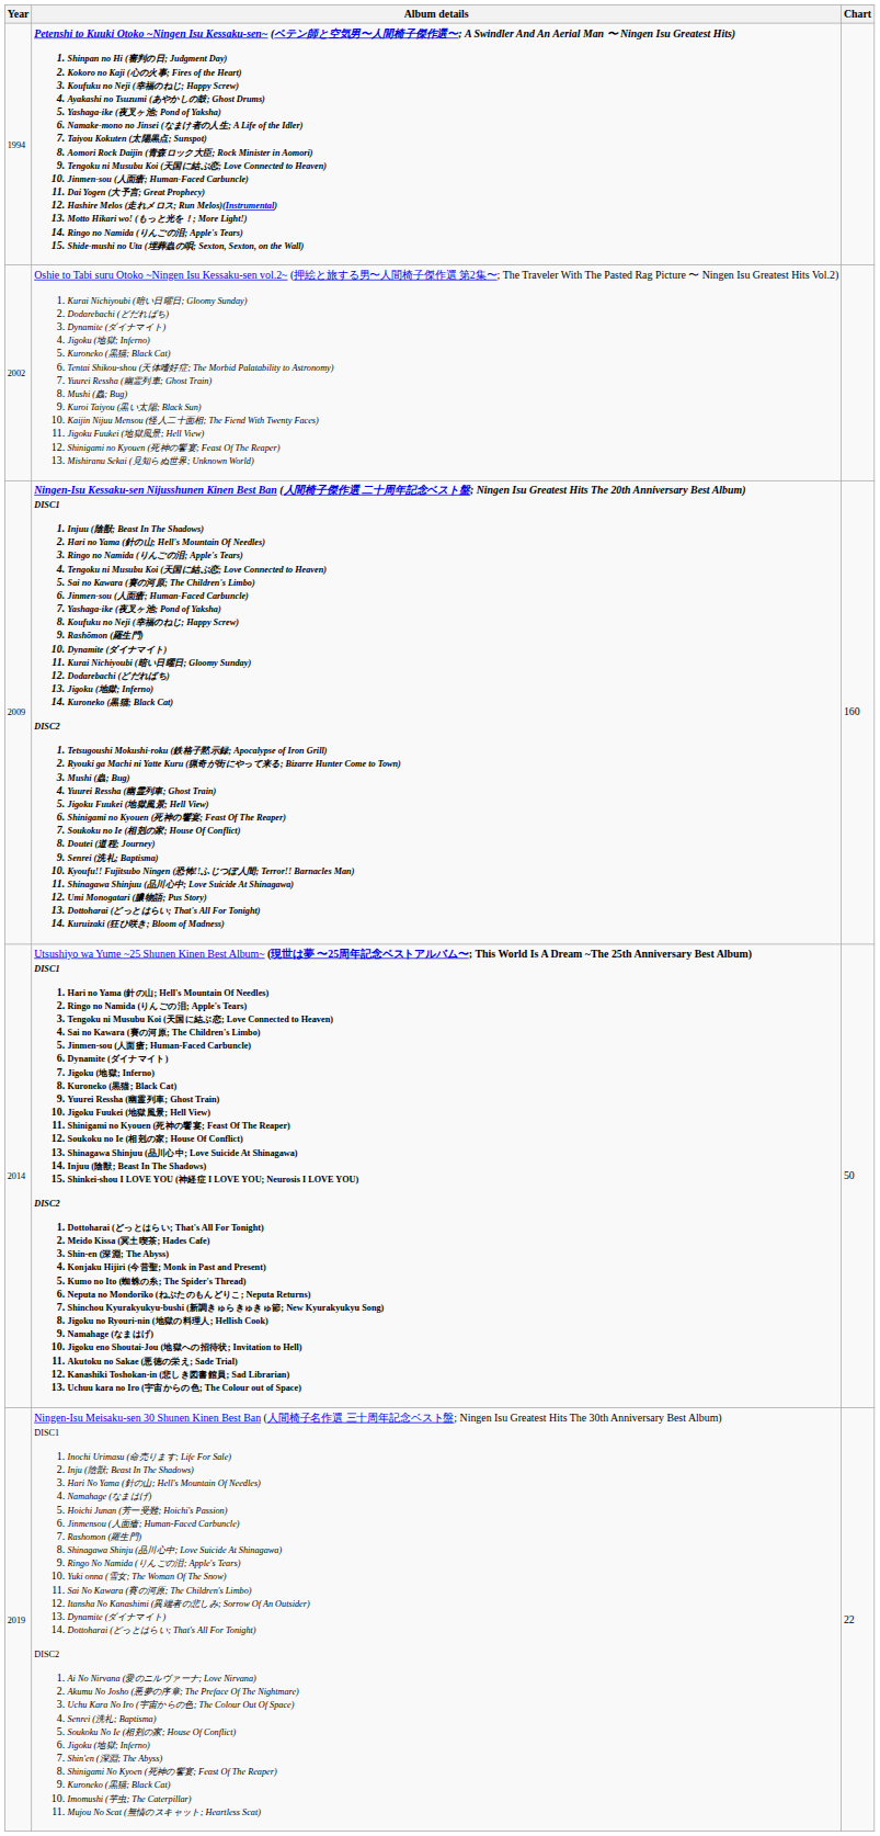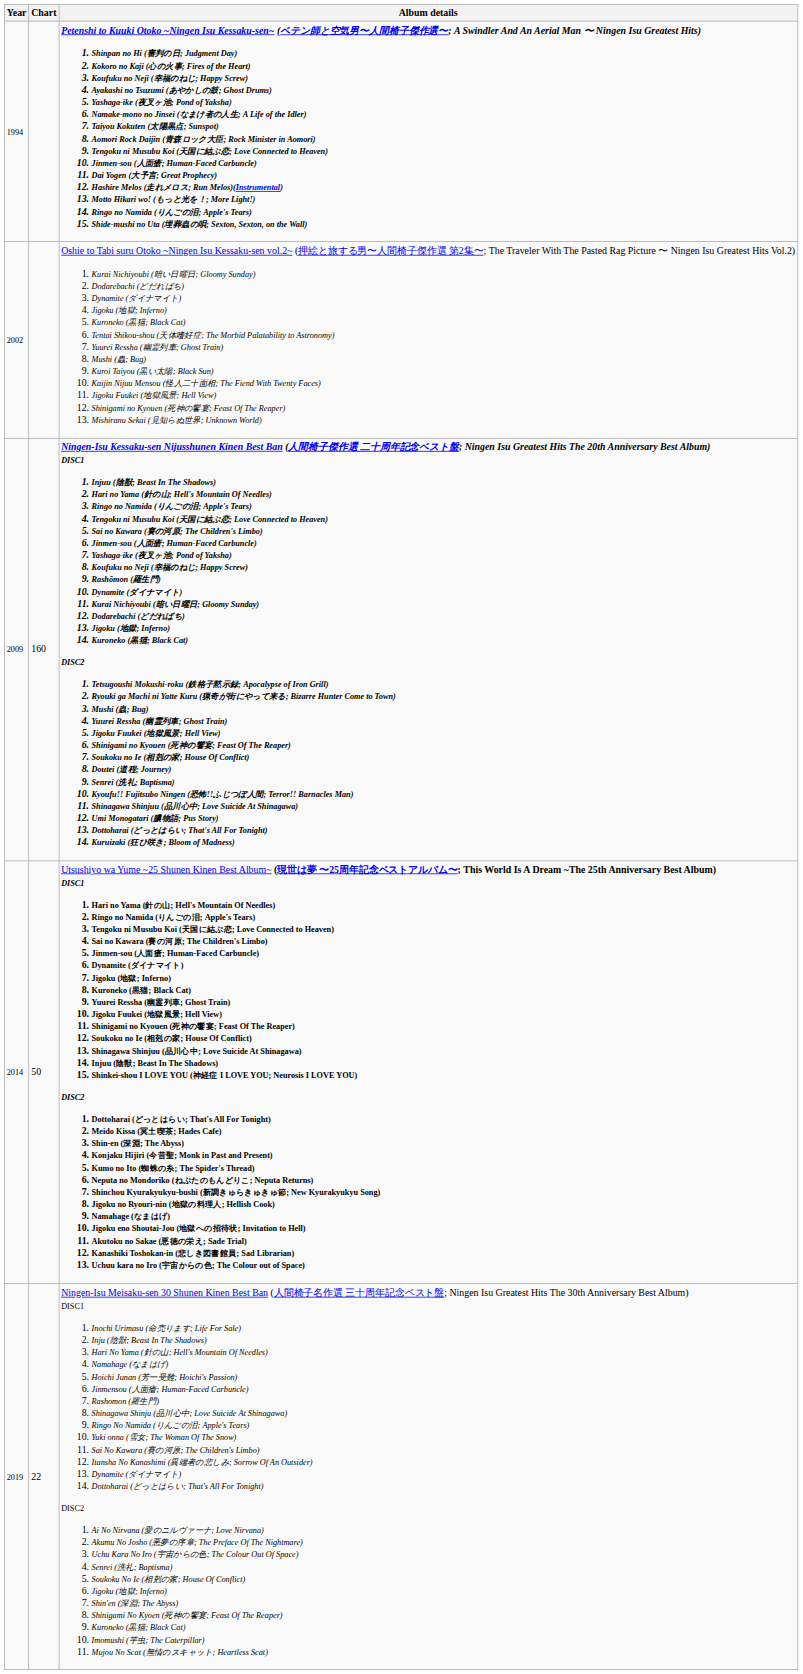columns swapped: Album details <-> Chart
